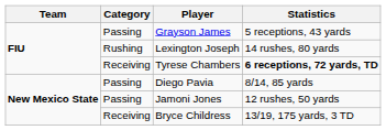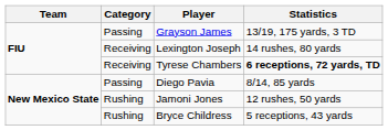Grayson James | Statistics: 5 receptions, 43 yards -> 13/19, 175 yards, 3 TD
Lexington Joseph | Category: Rushing -> Receiving
Jamoni Jones | Category: Passing -> Rushing
Bryce Childress | Category: Receiving -> Rushing
Bryce Childress | Statistics: 13/19, 175 yards, 3 TD -> 5 receptions, 43 yards
